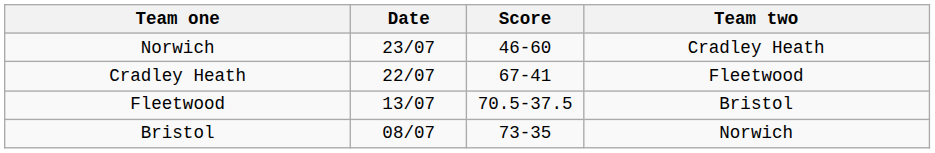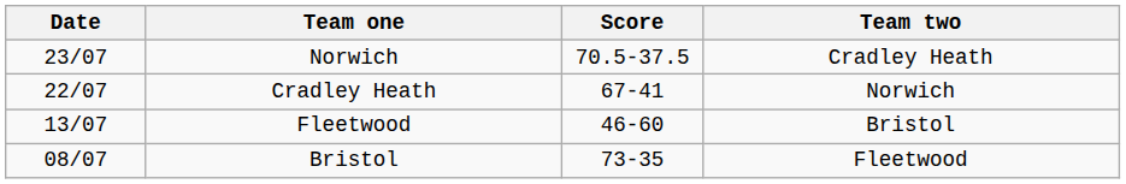columns swapped: Date <-> Team one
row 2 | Score: 46-60 -> 70.5-37.5
row 3 | Team two: Fleetwood -> Norwich
row 4 | Score: 70.5-37.5 -> 46-60
row 5 | Team two: Norwich -> Fleetwood
